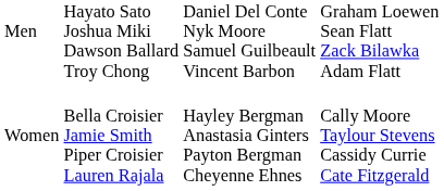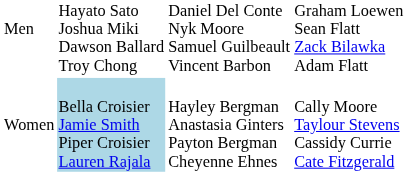Women | column 2: no background -> lightblue background
